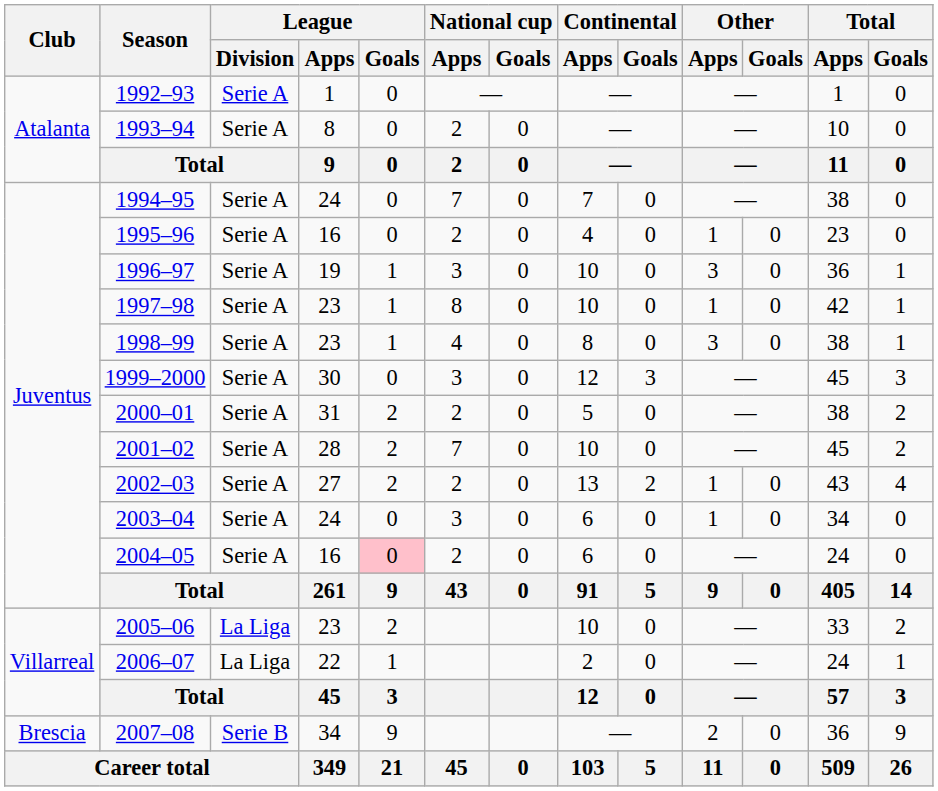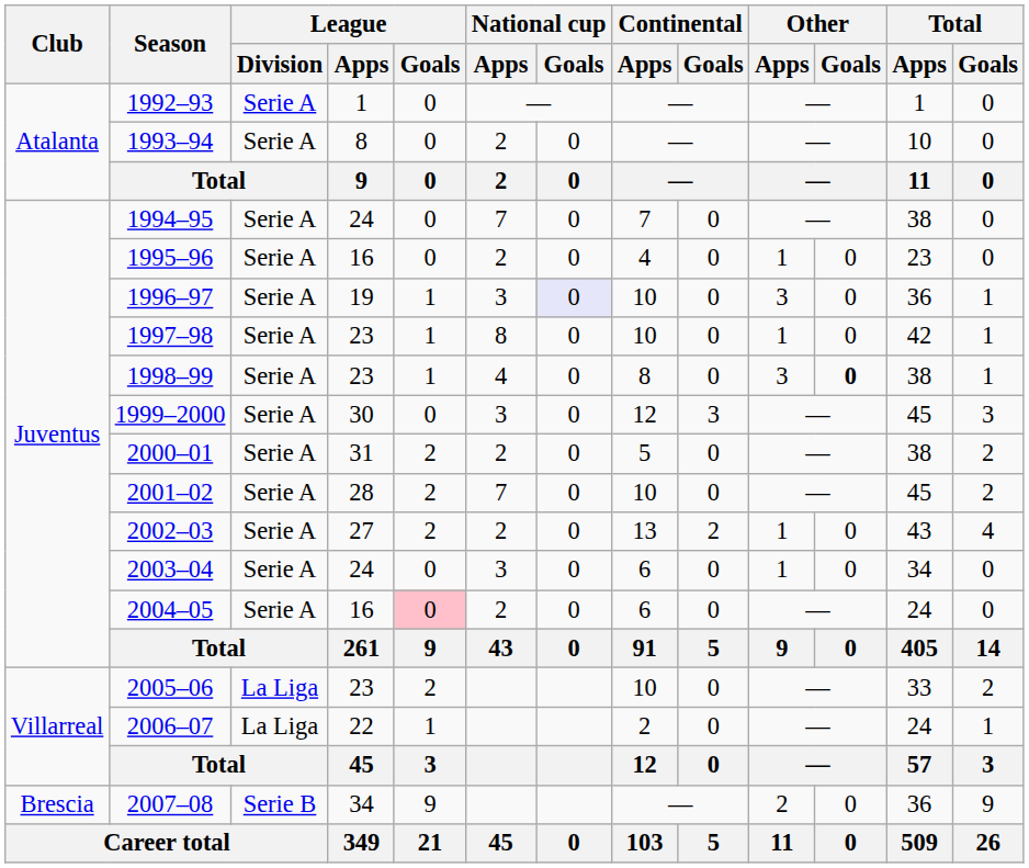1996–97 | National cup / Goals: no background -> lavender background
1998–99 | Other / Goals: normal -> bold
